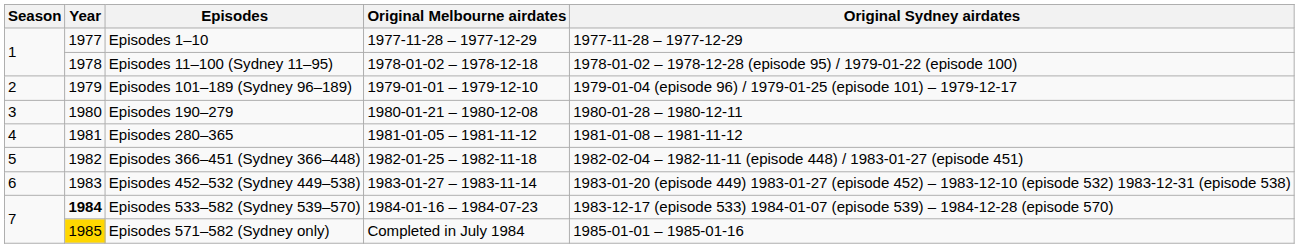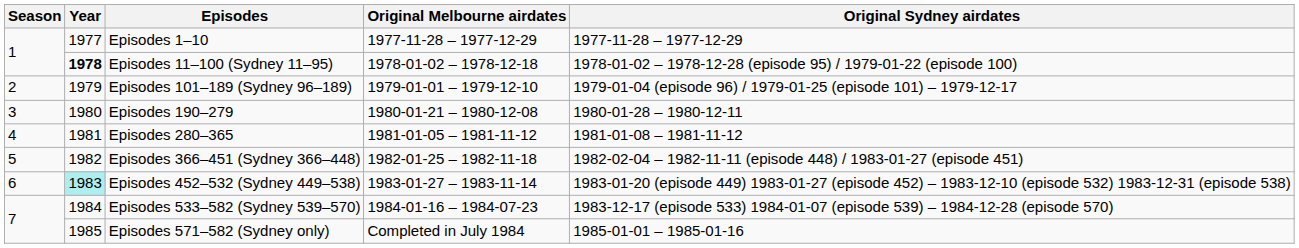Episodes 11–100 (Sydney 11–95) | Year: normal -> bold
Episodes 452–532 (Sydney 449–538) | Year: no background -> paleturquoise background
Episodes 533–582 (Sydney 539–570) | Year: bold -> normal
Episodes 571–582 (Sydney only) | Year: gold background -> no background
